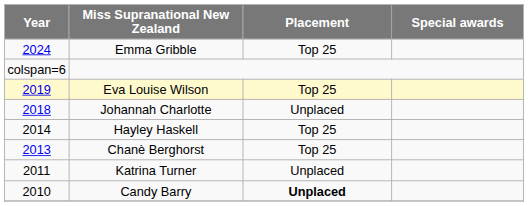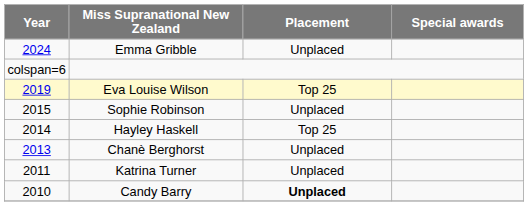Emma Gribble | Placement: Top 25 -> Unplaced
- row: 2018 | Johannah Charlotte | Unplaced
+ row: 2015 | Sophie Robinson | Unplaced
Chanè Berghorst | Placement: Top 25 -> Unplaced
